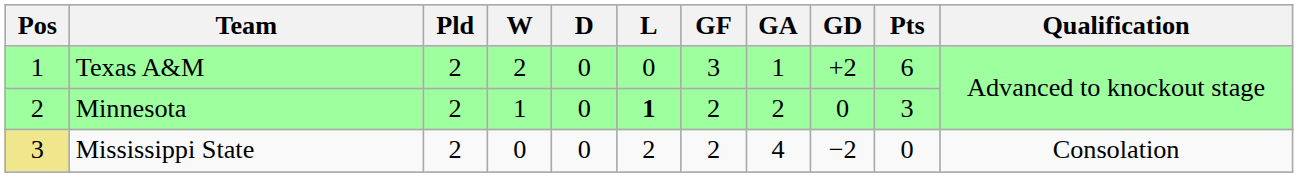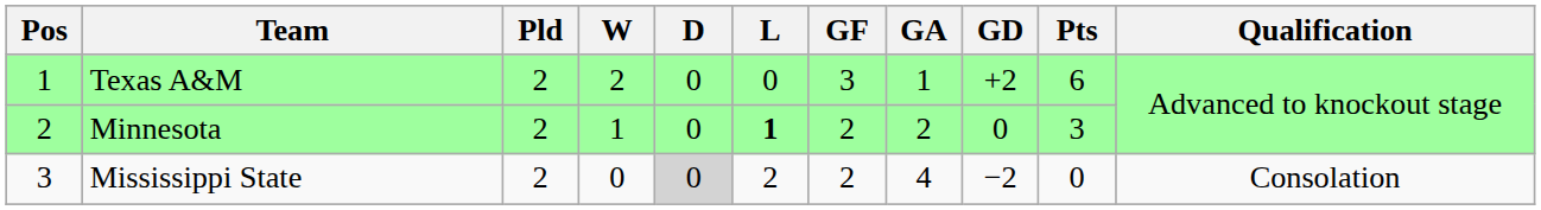Mississippi State | Pos: khaki background -> no background
Mississippi State | D: no background -> lightgrey background
